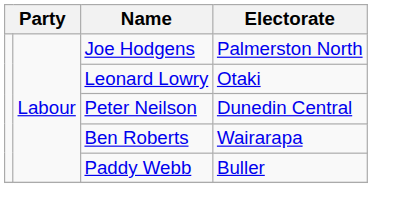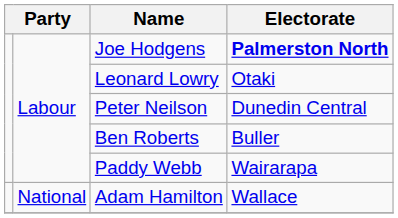Joe Hodgens | Electorate: normal -> bold
Ben Roberts | Electorate: Wairarapa -> Buller
Paddy Webb | Electorate: Buller -> Wairarapa
+ row: National | Adam Hamilton | Wallace
